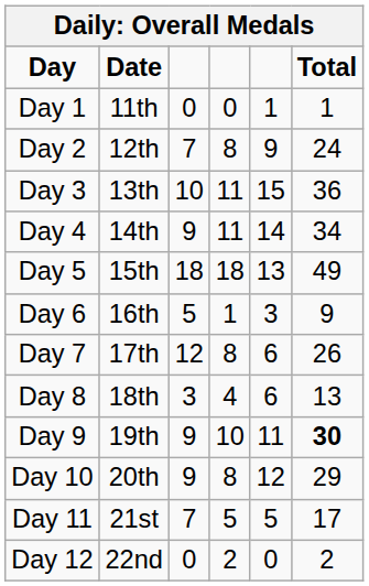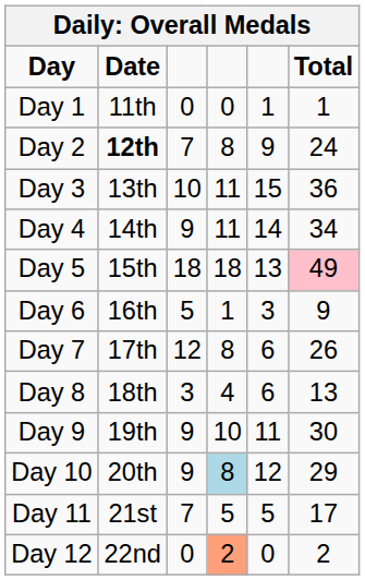Day 2 | Date: normal -> bold
Day 5 | Total: no background -> pink background
Day 9 | Total: bold -> normal
Day 10 | column 4: no background -> lightblue background
Day 12 | column 4: no background -> lightsalmon background
